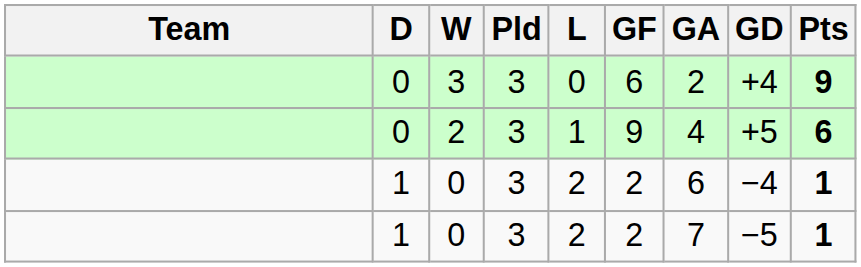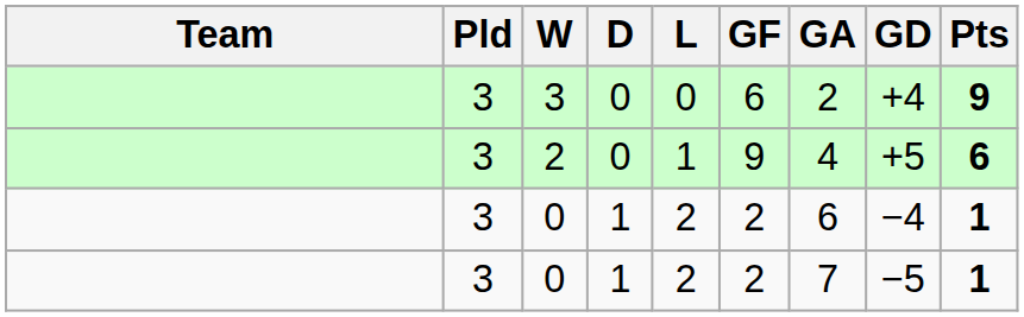columns swapped: Pld <-> D
